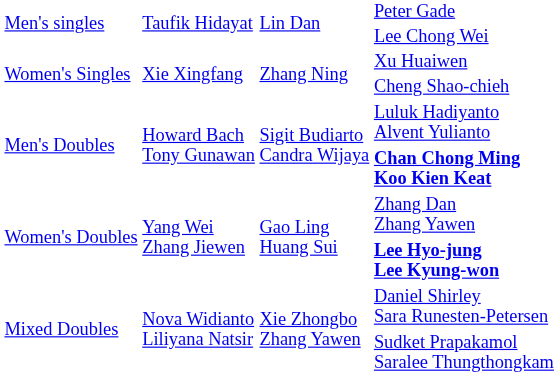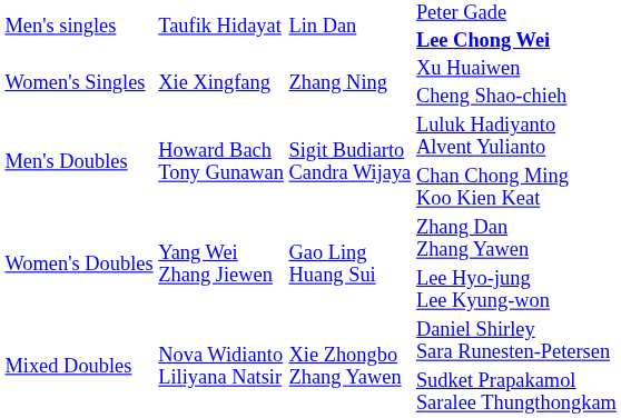Lee Chong Wei | column 4: normal -> bold
Chan Chong Ming Koo Kien Keat | column 4: bold -> normal
Lee Hyo-jung Lee Kyung-won | column 4: bold -> normal
